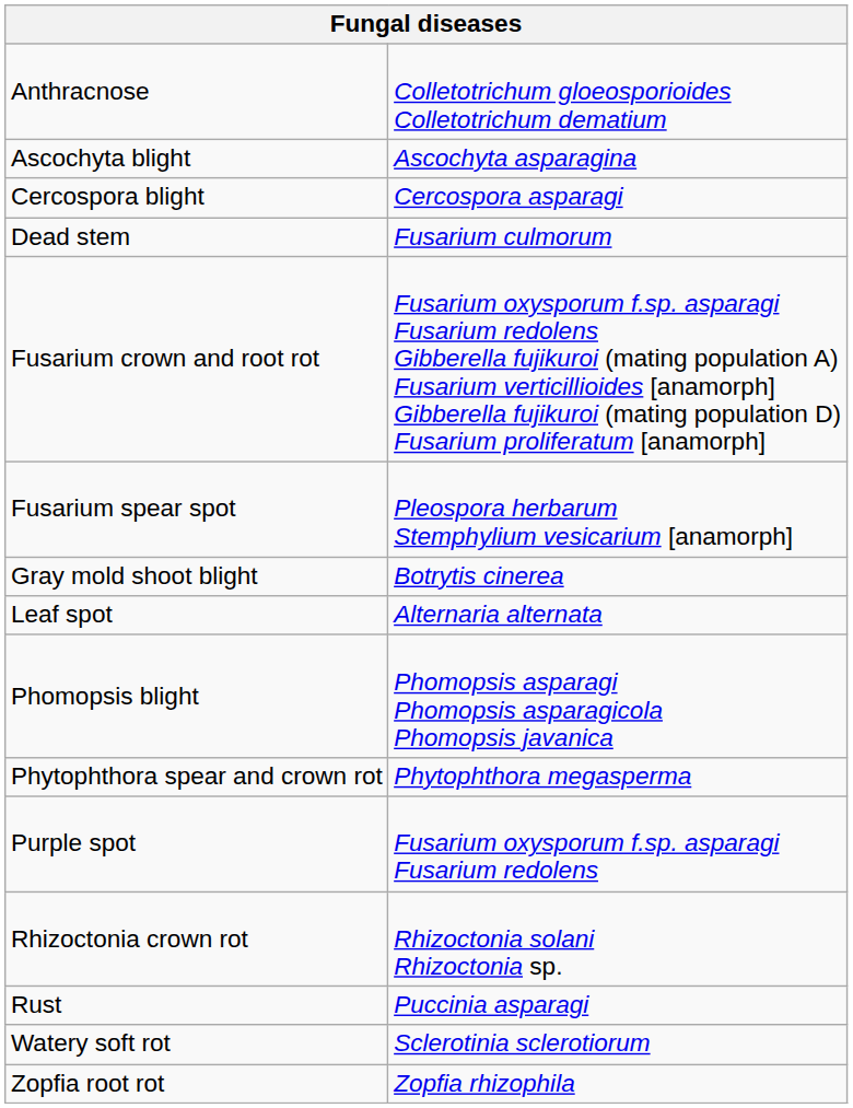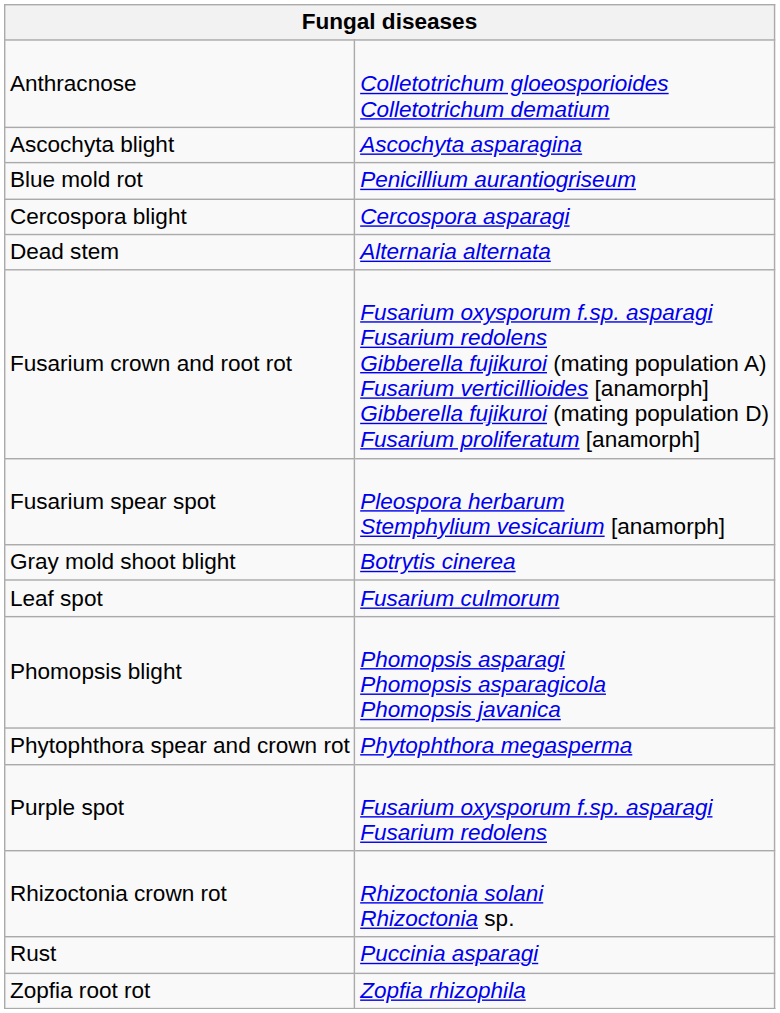+ row: Blue mold rot | Penicillium aurantiogriseum
Dead stem | column 2: Fusarium culmorum -> Alternaria alternata
Leaf spot | column 2: Alternaria alternata -> Fusarium culmorum
- row: Watery soft rot | Sclerotinia sclerotiorum
